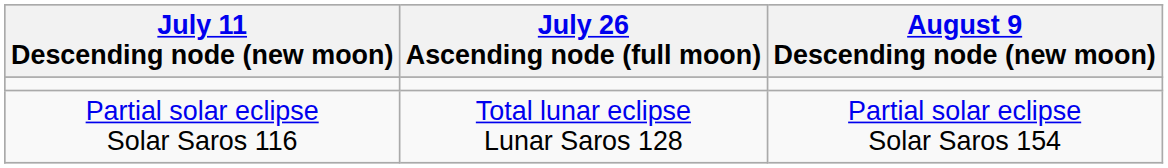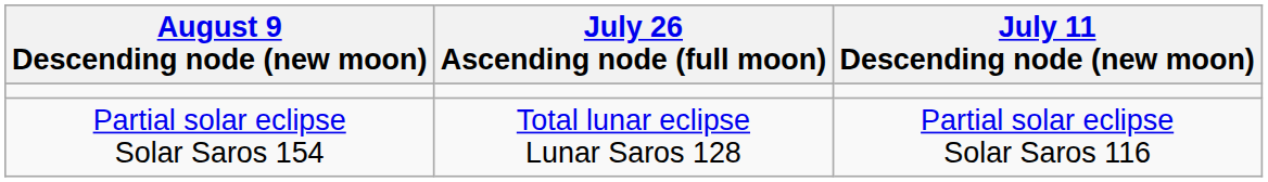columns swapped: July 11 Descending node (new moon) <-> August 9 Descending node (new moon)
